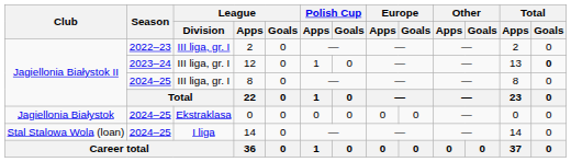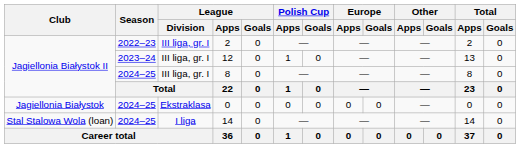12 | Total / Goals: bold -> normal
